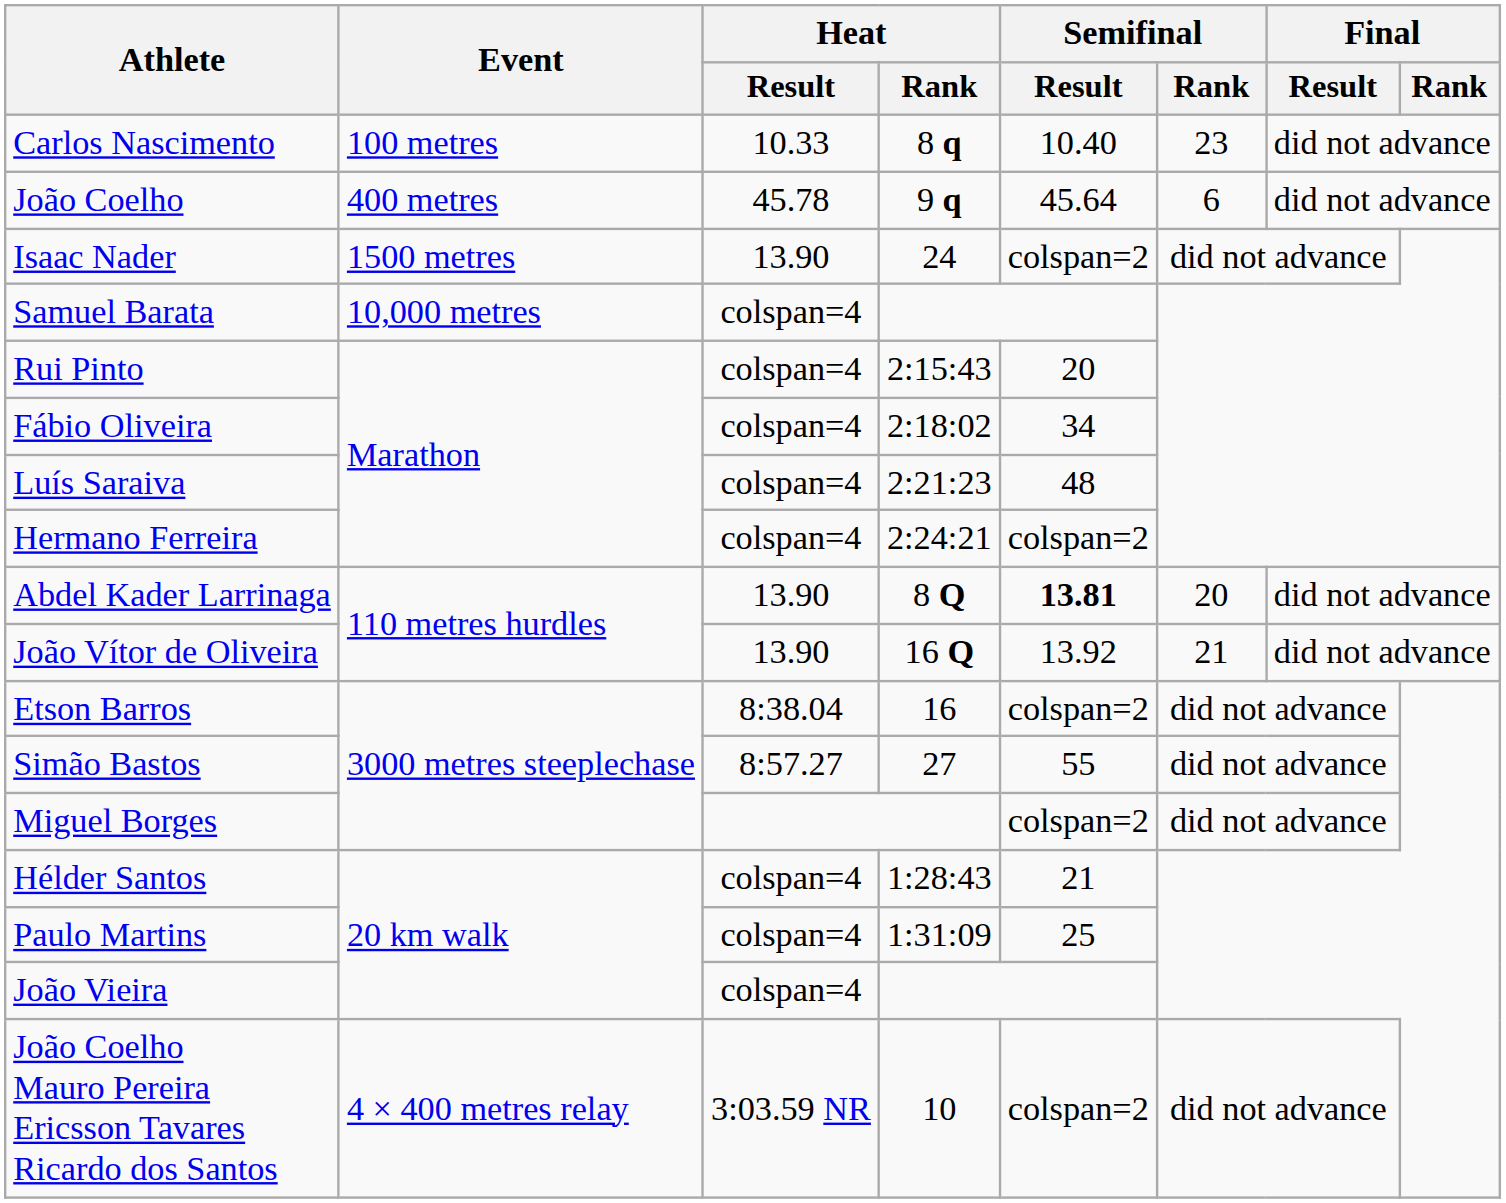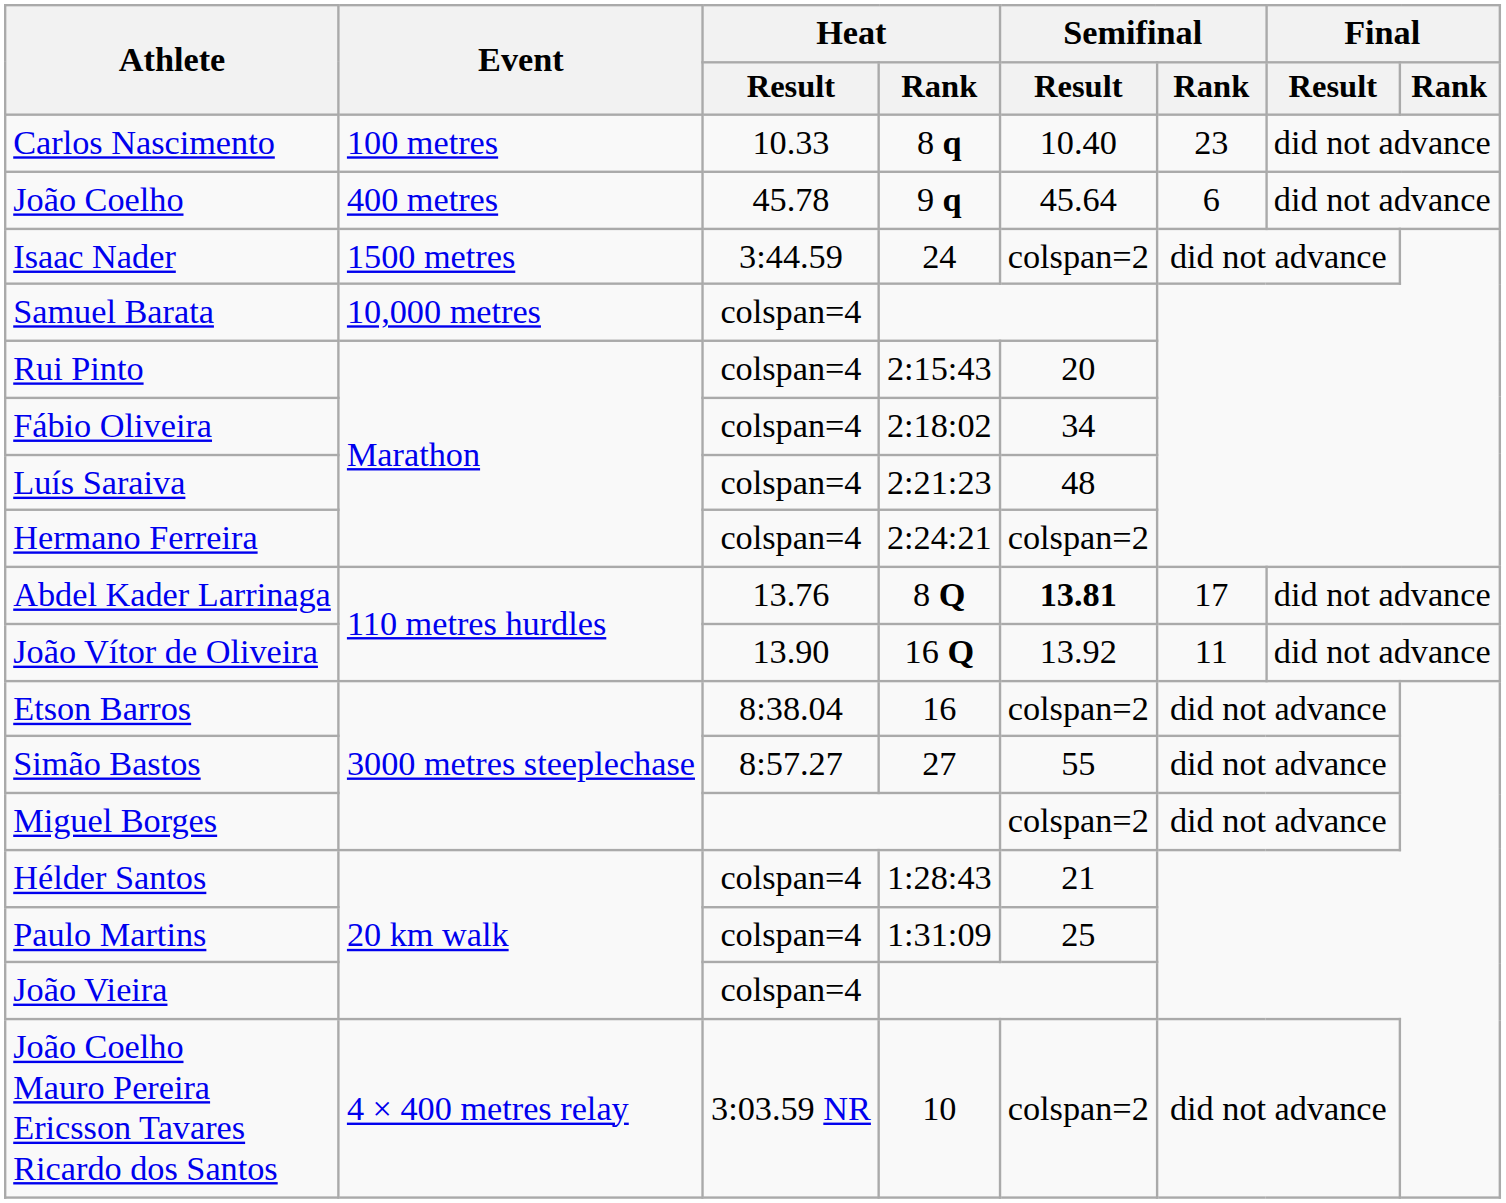Isaac Nader | Heat / Result: 13.90 -> 3:44.59
Abdel Kader Larrinaga | Heat / Result: 13.90 -> 13.76
Abdel Kader Larrinaga | Semifinal / Rank: 20 -> 17
João Vítor de Oliveira | Semifinal / Rank: 21 -> 11
